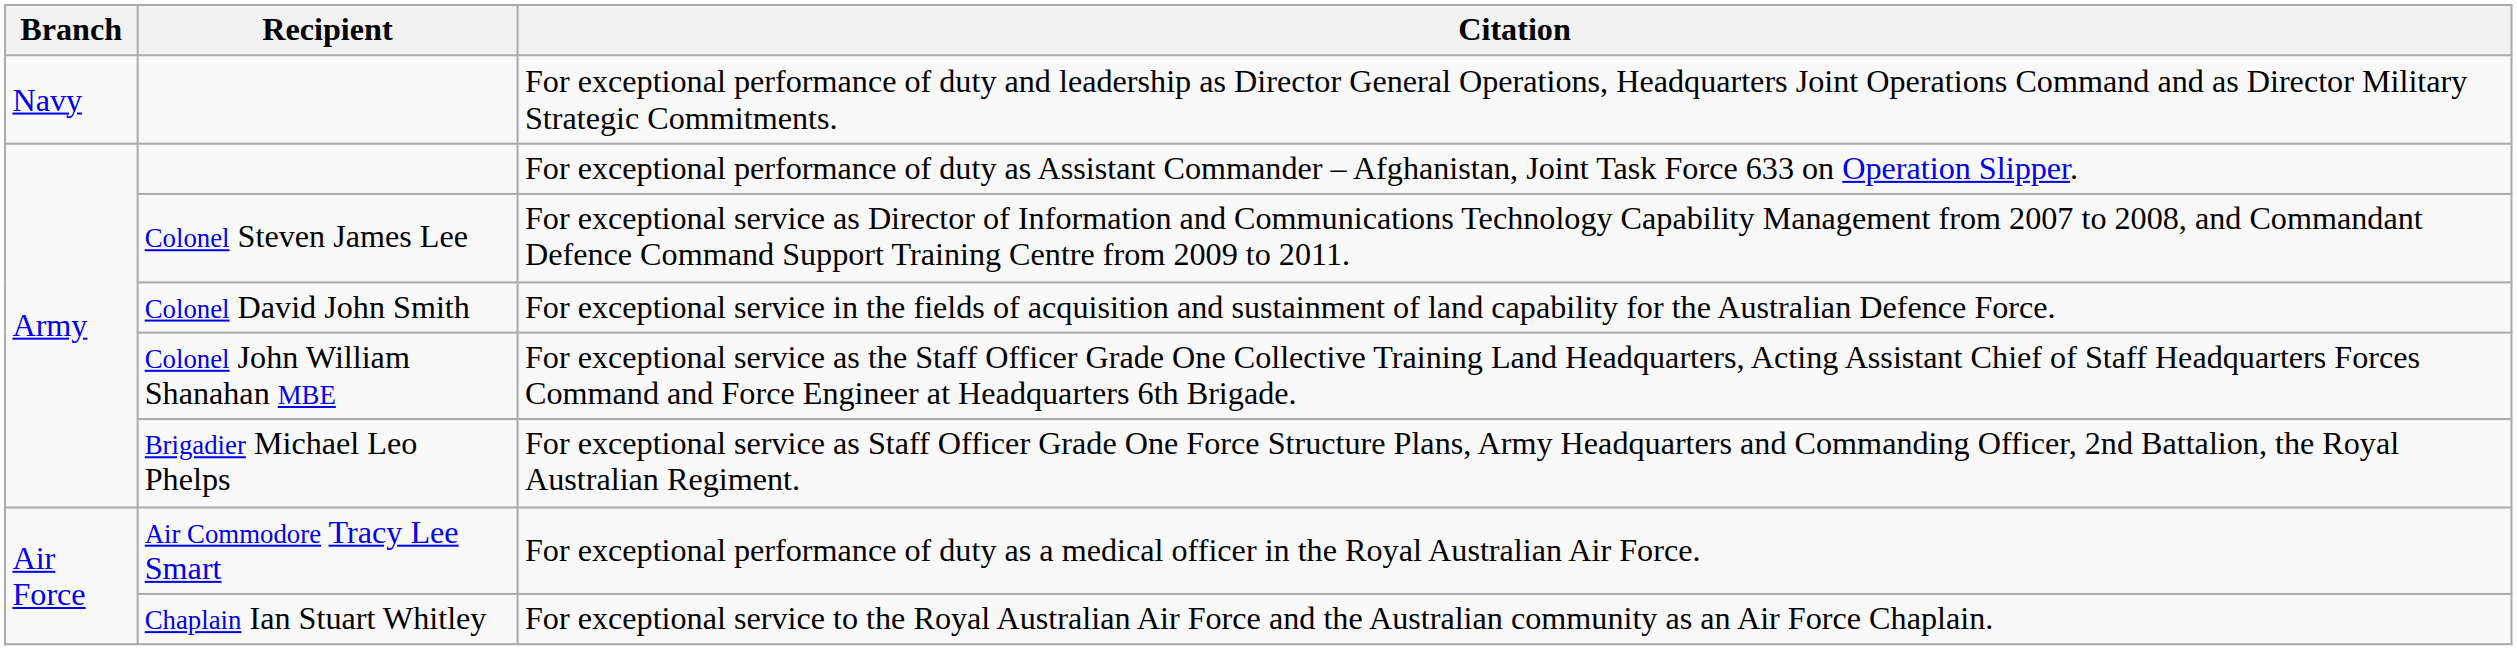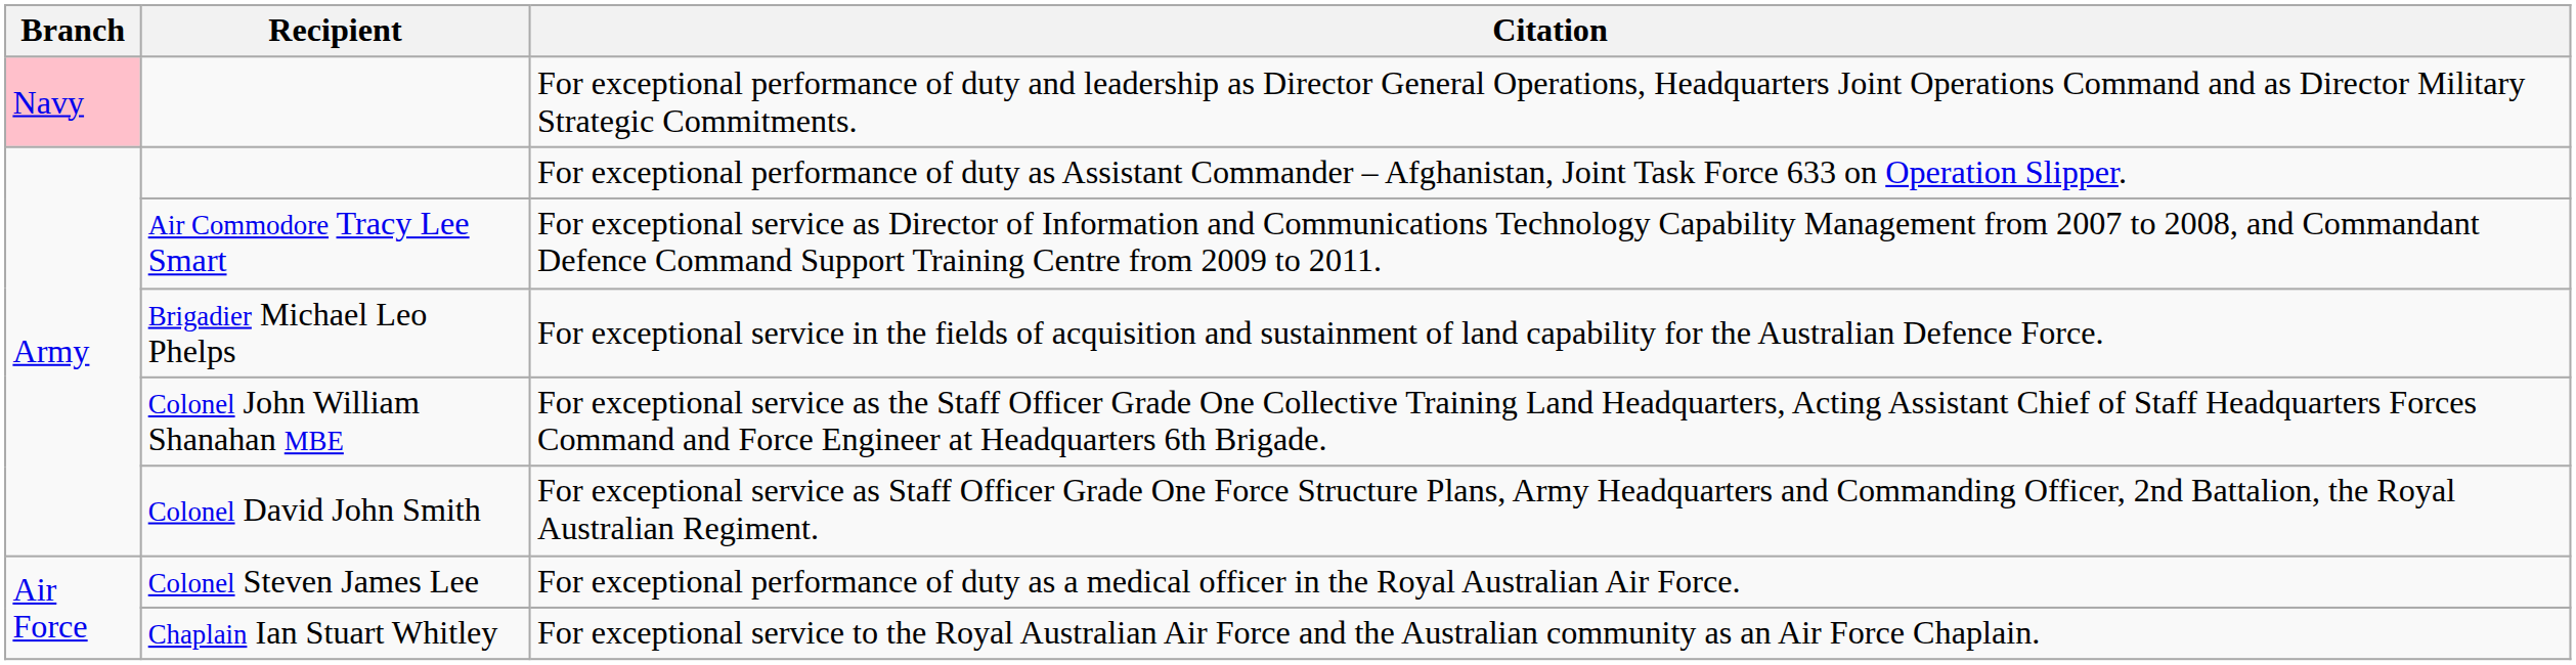row 2 | Branch: no background -> pink background
row 4 | Recipient: Colonel Steven James Lee -> Air Commodore Tracy Lee Smart
row 5 | Recipient: Colonel David John Smith -> Brigadier Michael Leo Phelps
row 7 | Recipient: Brigadier Michael Leo Phelps -> Colonel David John Smith
row 8 | Recipient: Air Commodore Tracy Lee Smart -> Colonel Steven James Lee
